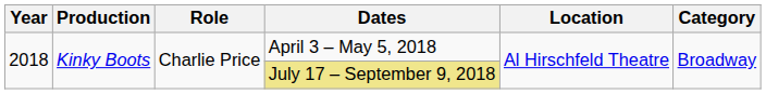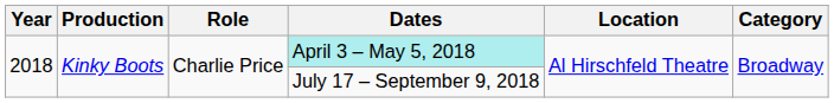April 3 – May 5, 2018 | Dates: no background -> paleturquoise background
July 17 – September 9, 2018 | Dates: khaki background -> no background
